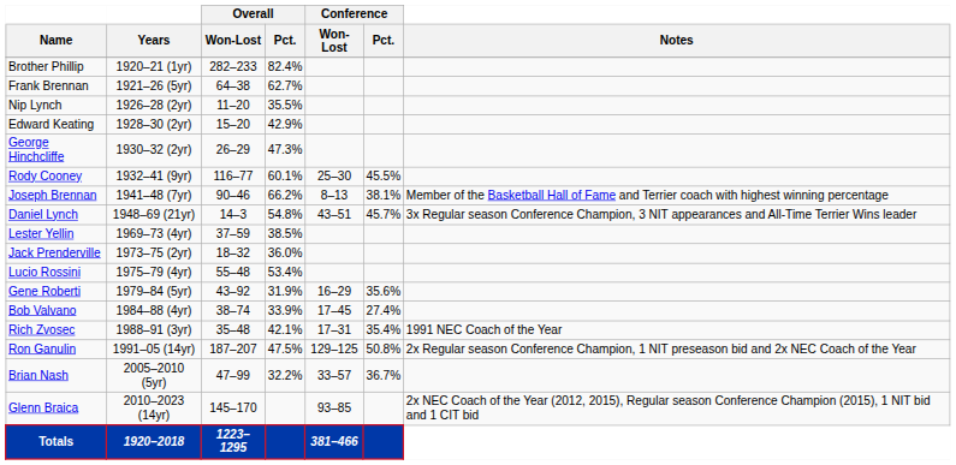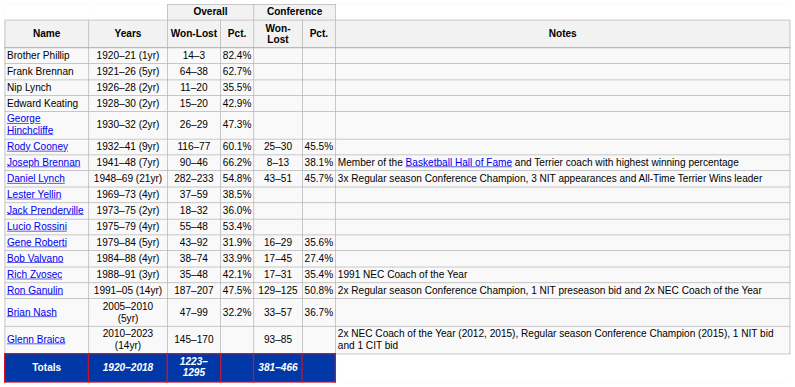Brother Phillip | Overall / Won-Lost: 282–233 -> 14–3
Daniel Lynch | Overall / Won-Lost: 14–3 -> 282–233
